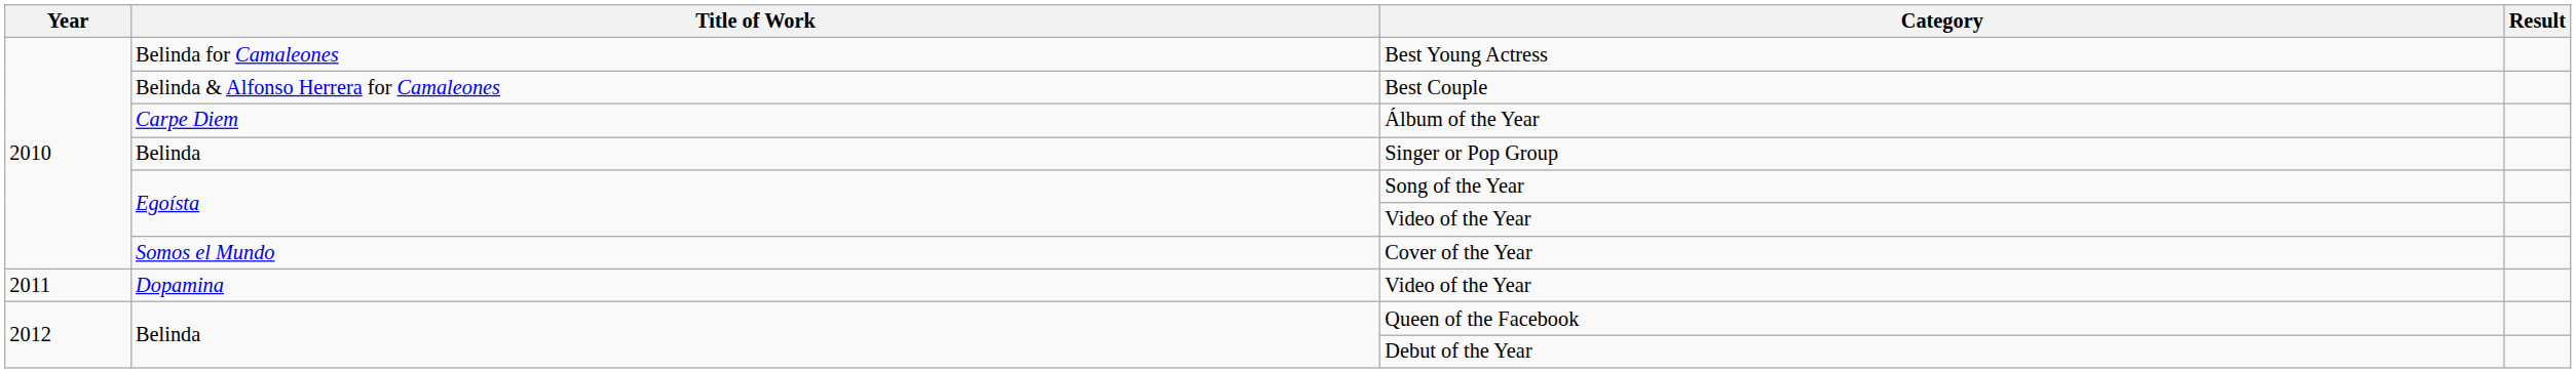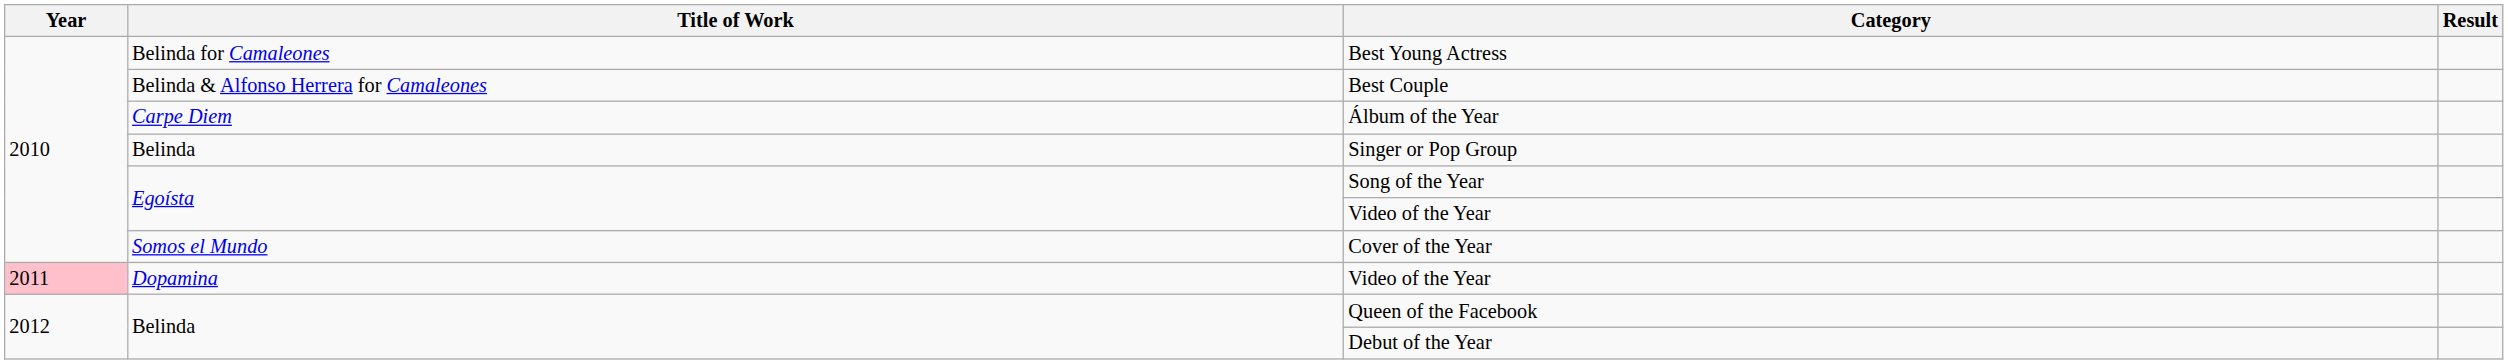Dopamina / Video of the Year | Year: no background -> pink background
